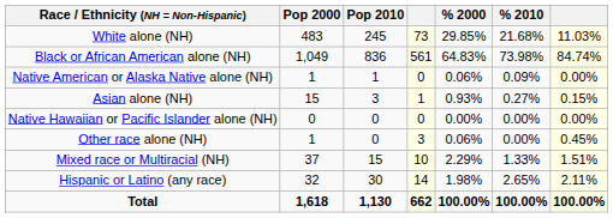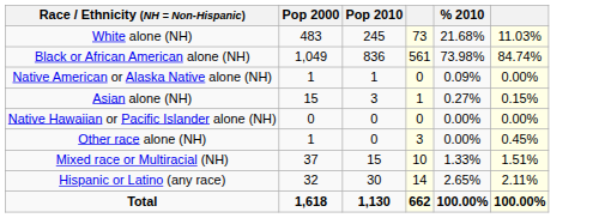- column: % 2000 | 29.85% | 64.83% | 0.06% | 0.93% | 0.00% | 0.06% | 2.29% | 1.98% | 100.00%
